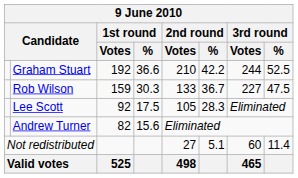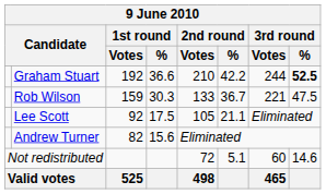Graham Stuart | 3rd round / %: normal -> bold
Rob Wilson | 3rd round / Votes: 227 -> 221
Lee Scott | 2nd round / %: 28.3 -> 21.1
Not redistributed | 2nd round / Votes: 27 -> 72
Not redistributed | 3rd round / %: 11.4 -> 14.6
